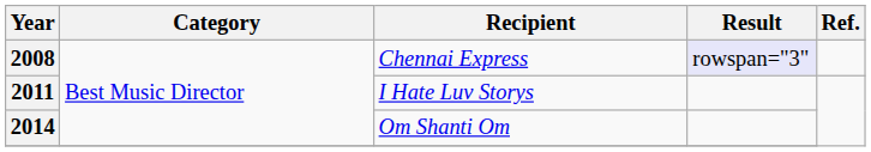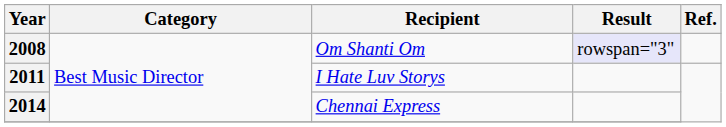2008 | Recipient: Chennai Express -> Om Shanti Om
2014 | Recipient: Om Shanti Om -> Chennai Express
